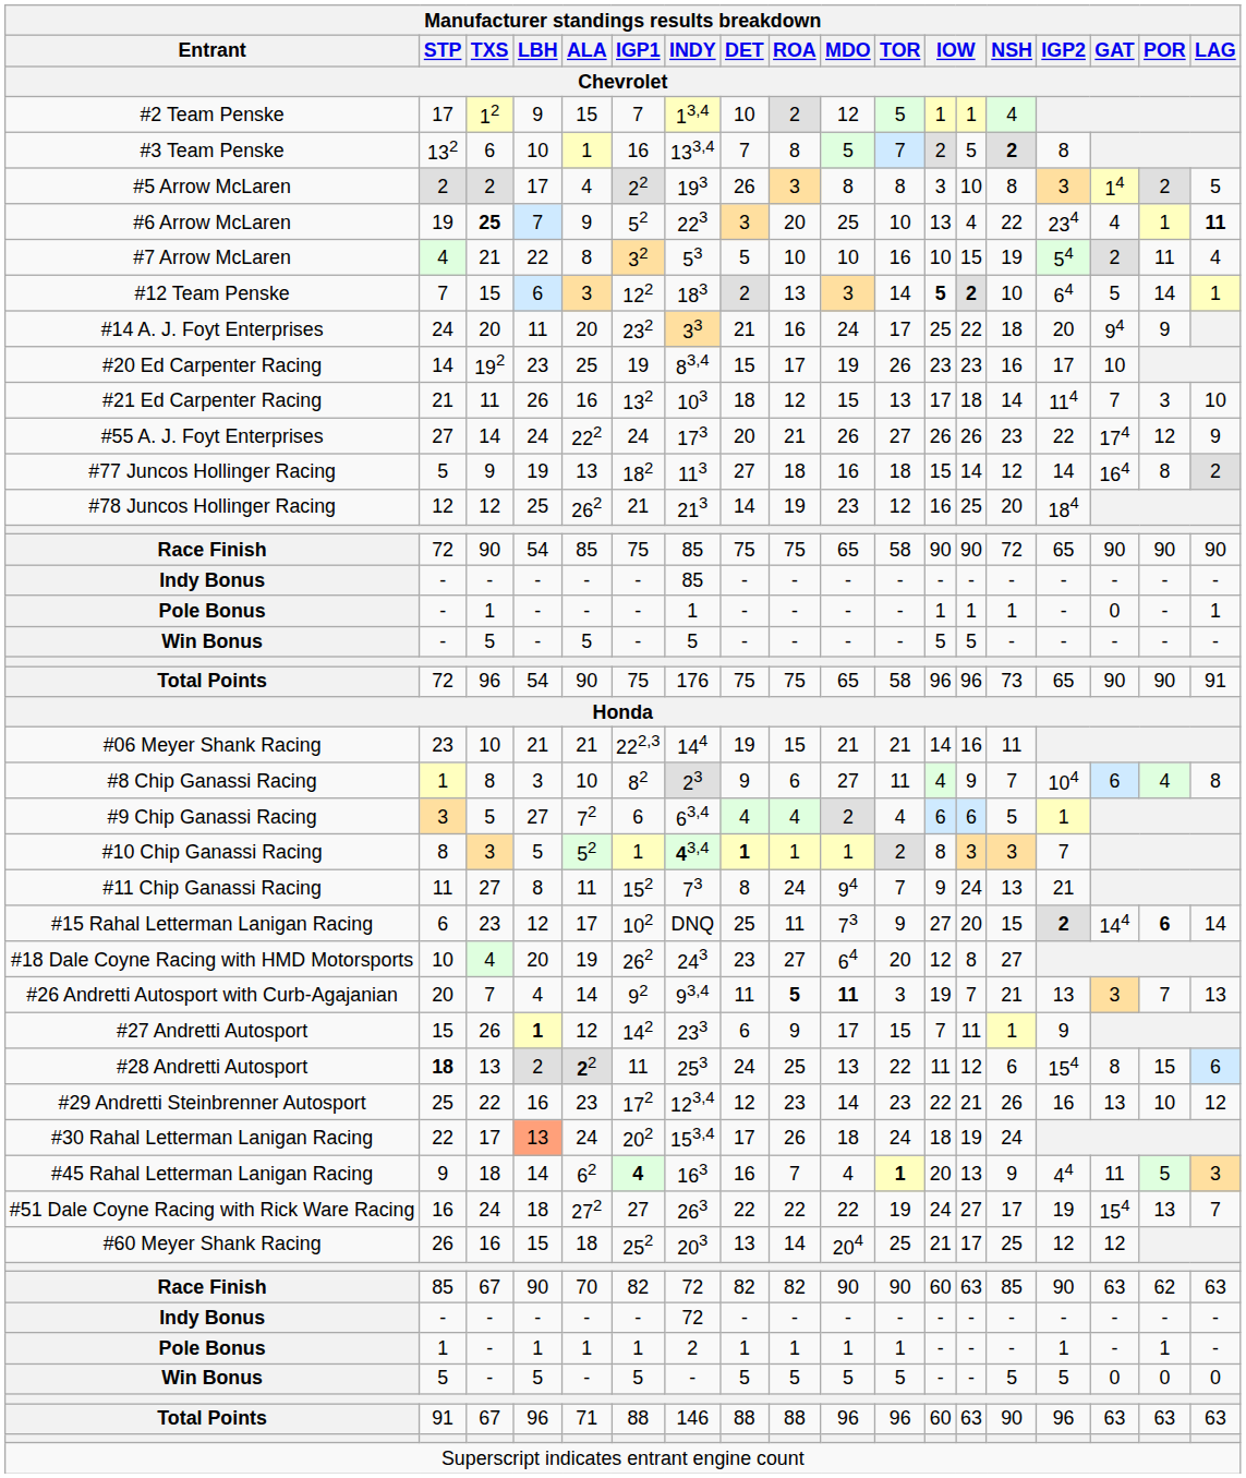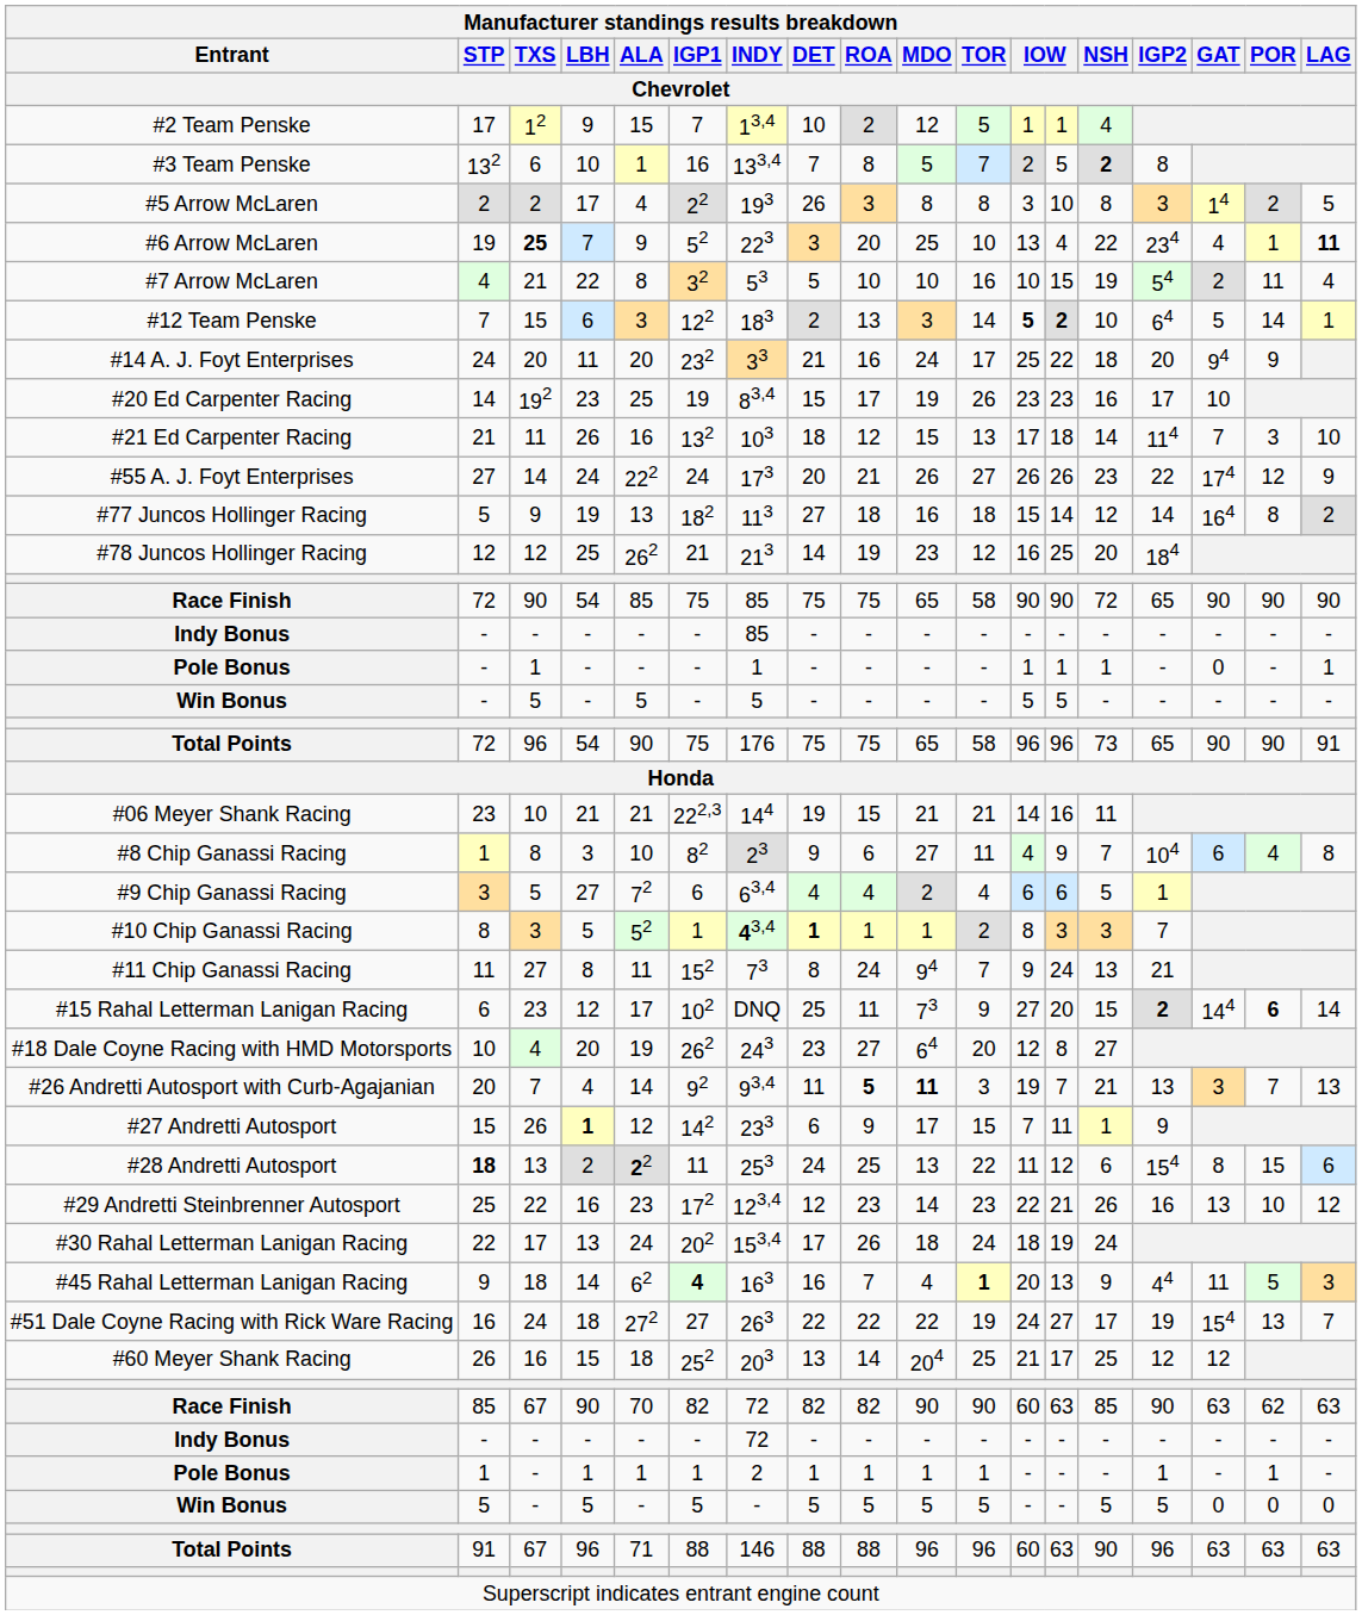#30 Rahal Letterman Lanigan Racing | Manufacturer standings results breakdown / LBH / Chevrolet: lightsalmon background -> no background
